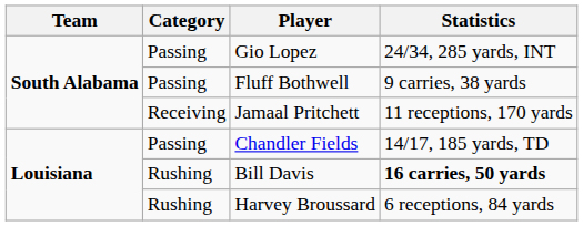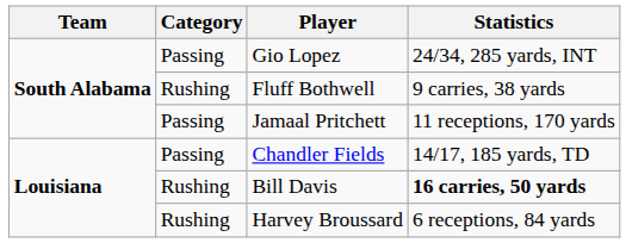Fluff Bothwell | Category: Passing -> Rushing
Jamaal Pritchett | Category: Receiving -> Passing
